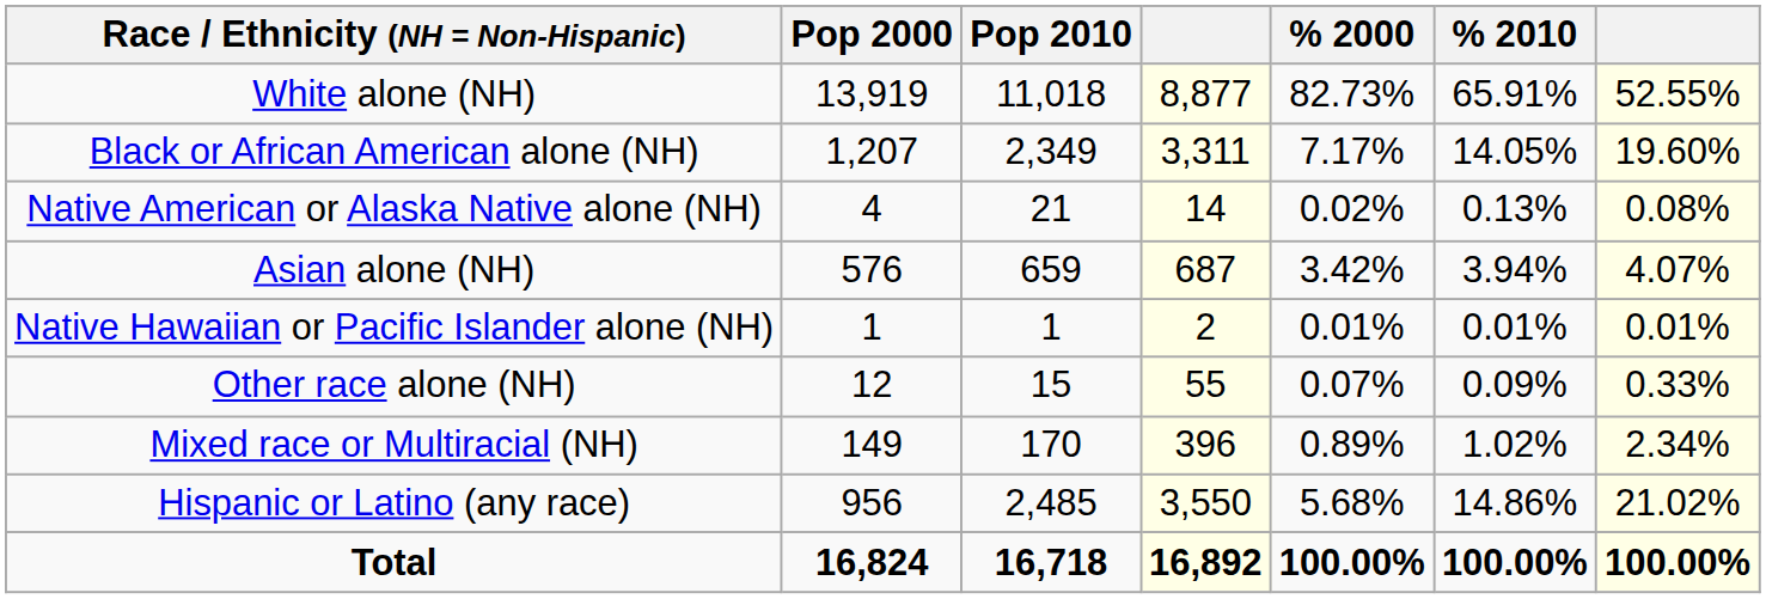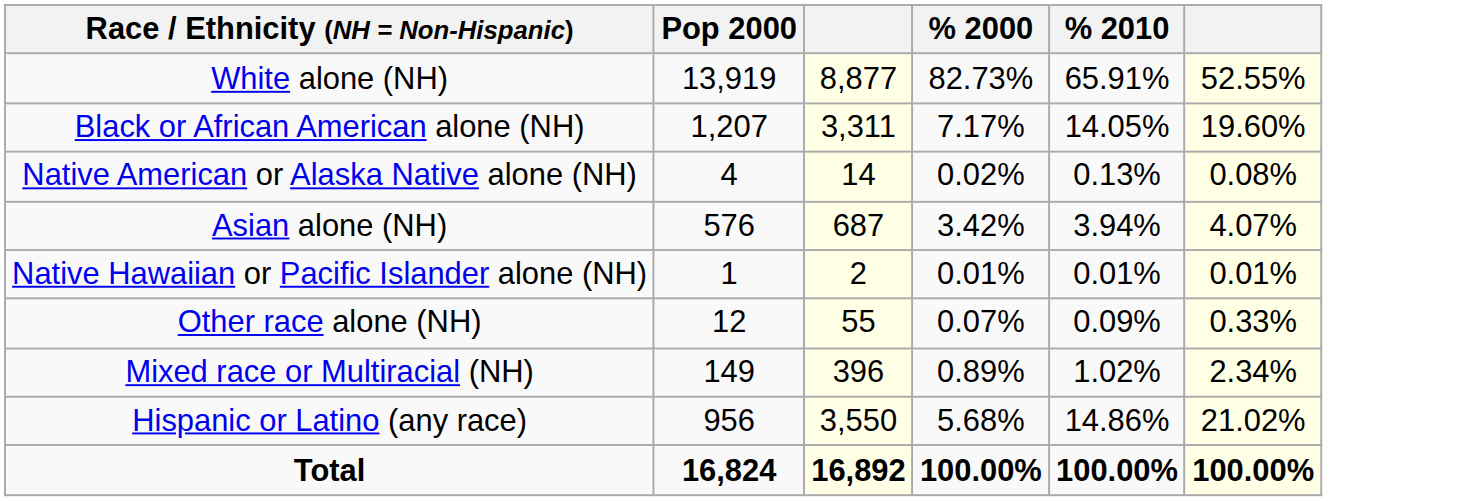- column: Pop 2010 | 11,018 | 2,349 | 21 | 659 | 1 | 15 | 170 | 2,485 | 16,718
